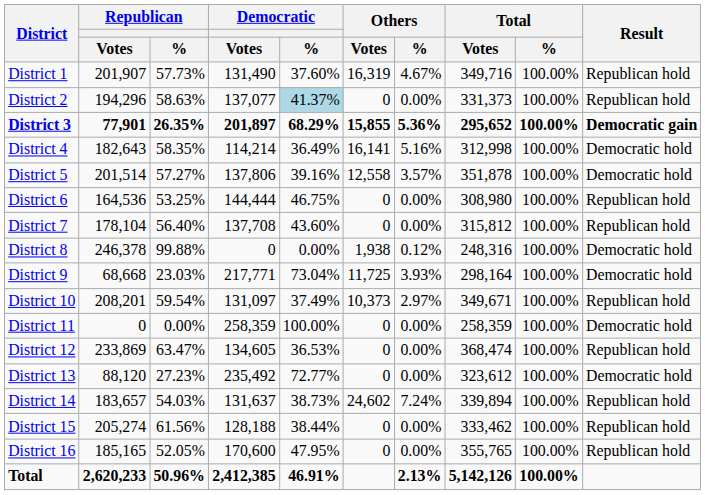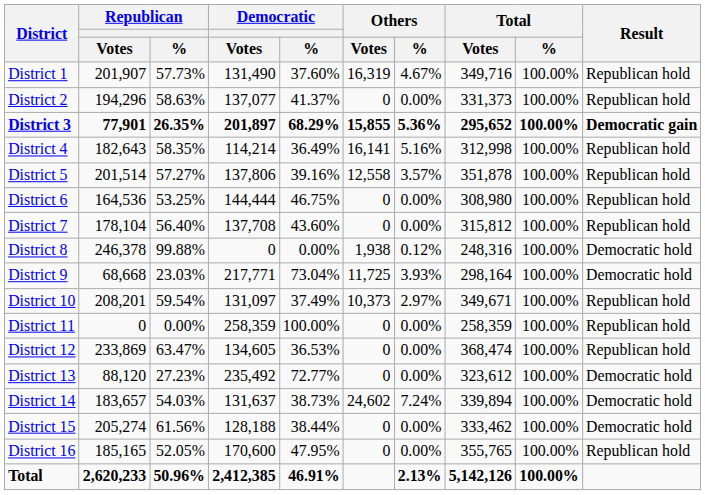District 2 | Democratic / %: lightblue background -> no background
District 4 | Result: Democratic hold -> Republican hold
District 5 | Result: Democratic hold -> Republican hold
District 11 | Result: Democratic hold -> Republican hold
District 14 | Result: Republican hold -> Democratic hold
District 15 | Result: Republican hold -> Democratic hold
